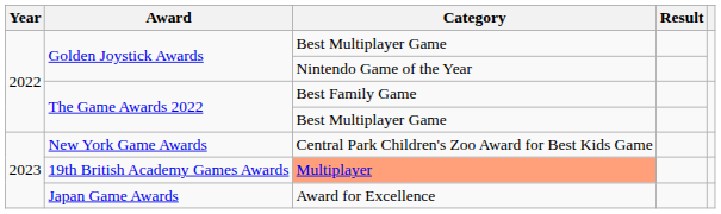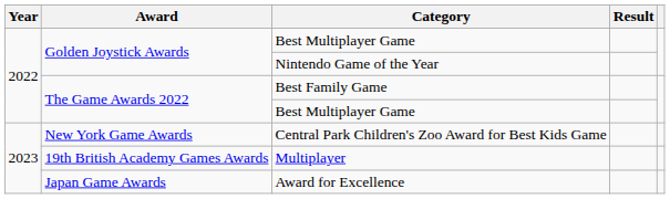Multiplayer | Category: lightsalmon background -> no background
